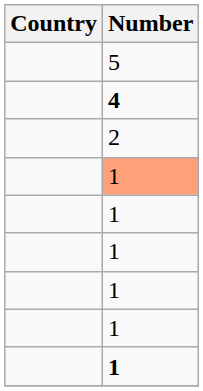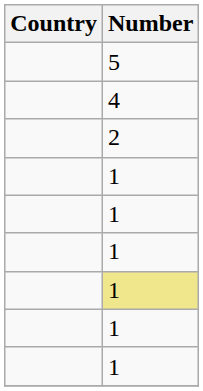row 3 | Number: bold -> normal
row 5 | Number: lightsalmon background -> no background
row 8 | Number: no background -> khaki background
row 10 | Number: bold -> normal
